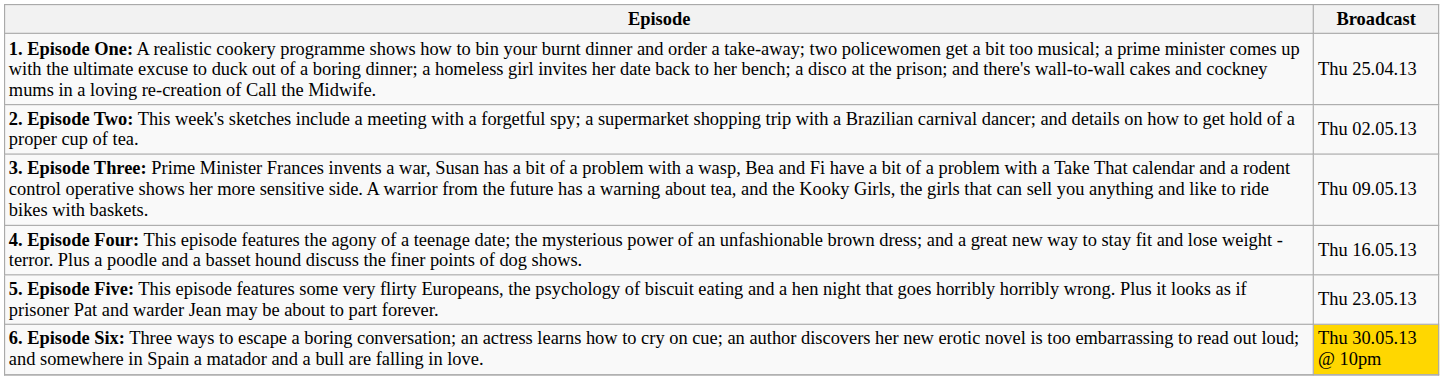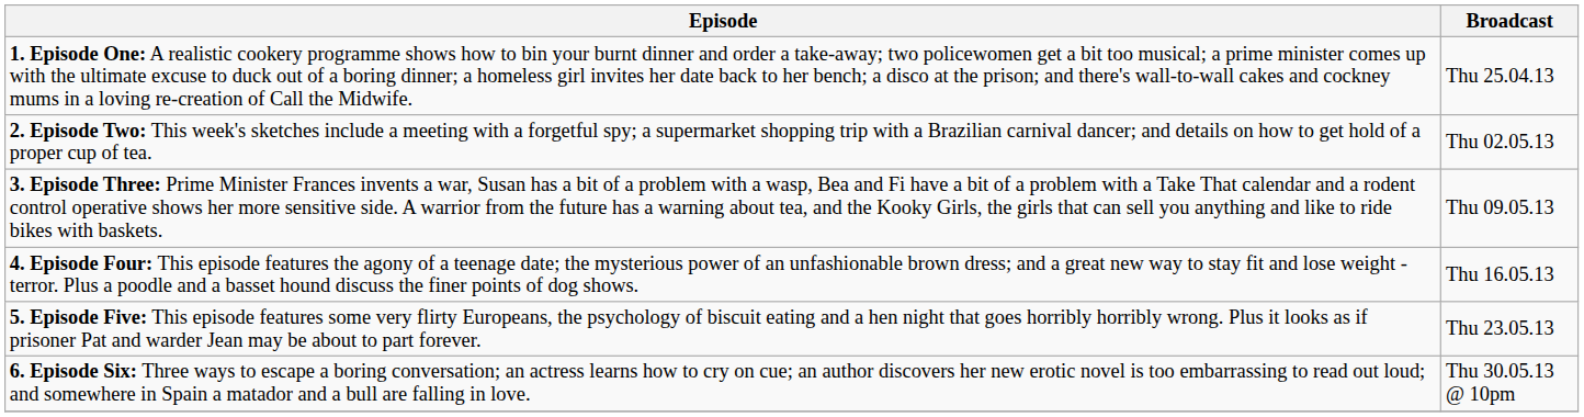row 7 | Broadcast: gold background -> no background
